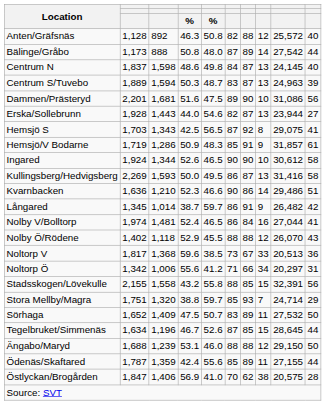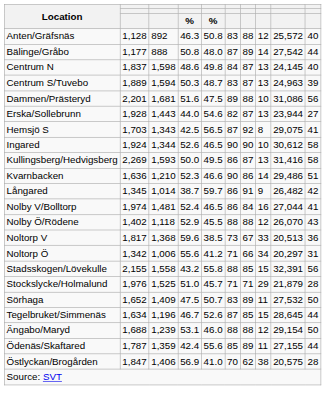Anten/Gräfsnäs | column 6: 82 -> 83
Bälinge/Gråbo | column 2: 1,173 -> 1,177
Dammen/Prästeryd | column 7: 90 -> 88
- row: Hemsjö/V Bodarne | 1,719 | 1,286 | 50.9 | 48.3 | 85 | 91 | 9 | 31,857 | 61
+ row: Stockslycke/Holmalund | 1,976 | 1,525 | 51.0 | 45.7 | 71 | 71 | 29 | 21,879 | 28
- row: Stora Mellby/Magra | 1,751 | 1,320 | 38.8 | 59.7 | 85 | 93 | 7 | 24,714 | 29
Ängabo/Maryd | column 9: 29,150 -> 29,154
